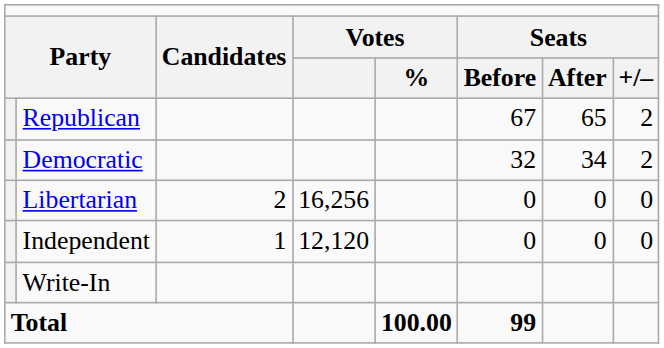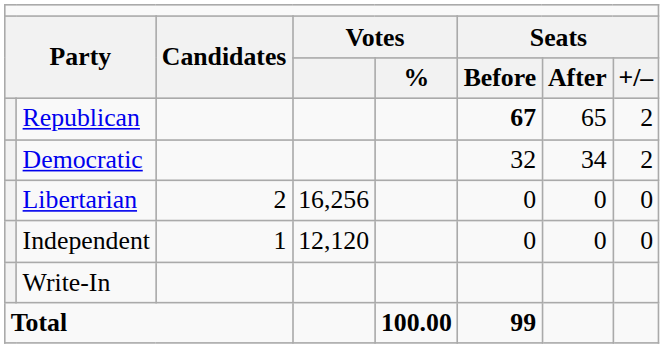Republican | column 6: normal -> bold
